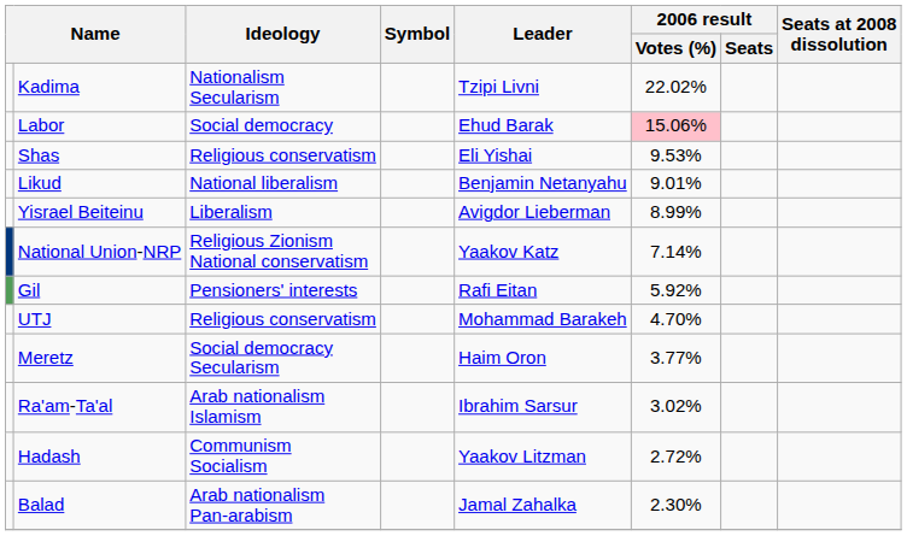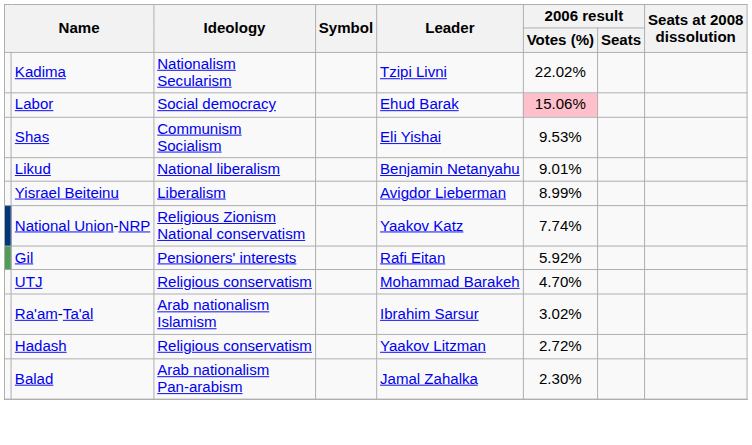Shas | Ideology: Religious conservatism -> Communism Socialism
National Union-NRP | 2006 result / Votes (%): 7.14% -> 7.74%
- row: Meretz | Social democracy Secularism | Haim Oron | 3.77%
Hadash | Ideology: Communism Socialism -> Religious conservatism
